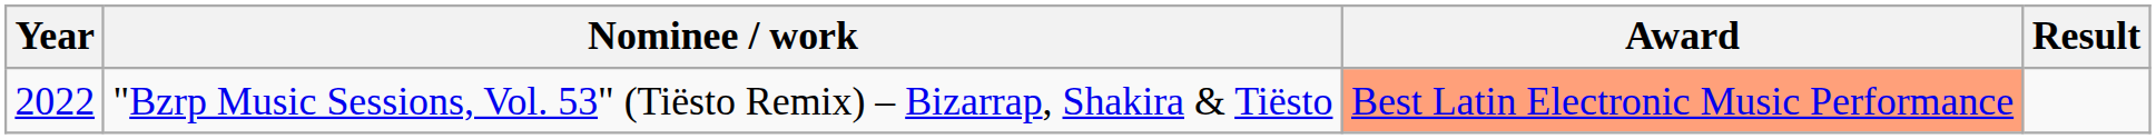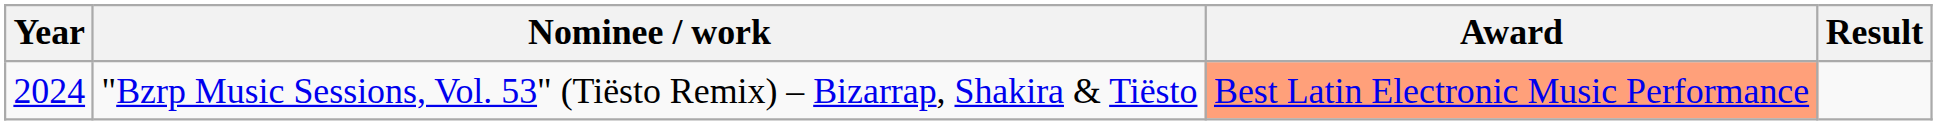row 2 | Year: 2022 -> 2024
